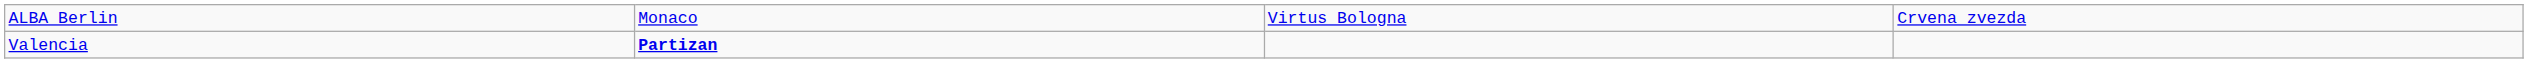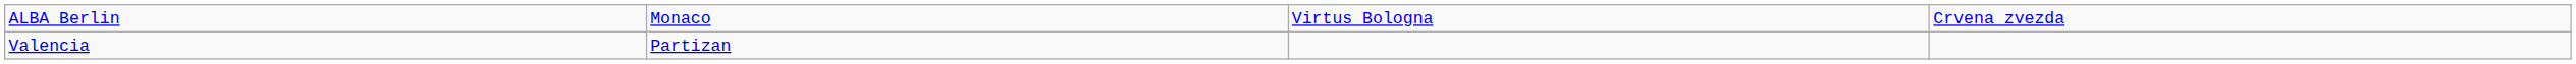Valencia | column 2: bold -> normal
